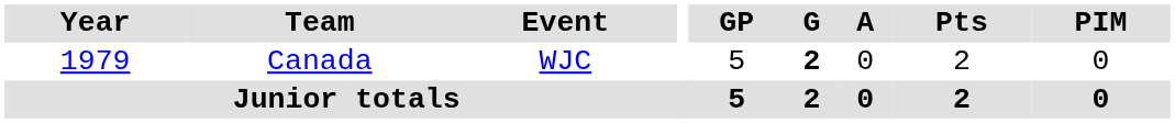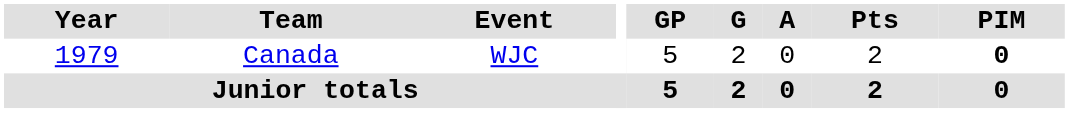Canada | G: bold -> normal
Canada | PIM: normal -> bold
